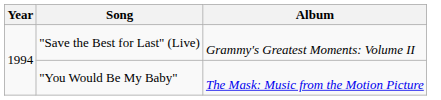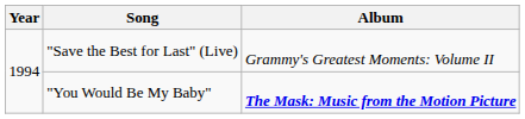"You Would Be My Baby" | Album: normal -> bold
